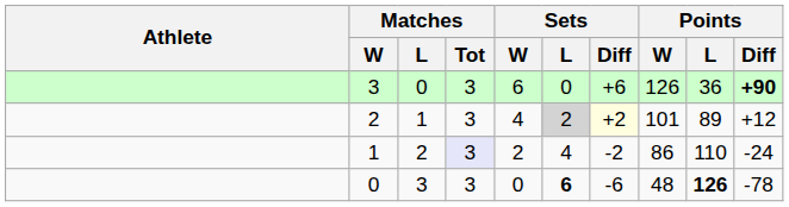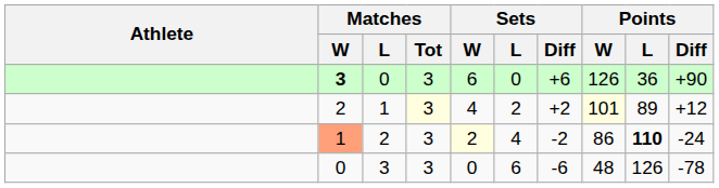row 3 | Matches / W: normal -> bold
row 3 | Points / Diff: bold -> normal
row 4 | Matches / Tot: no background -> lightyellow background
row 4 | Sets / L: lightgrey background -> no background
row 4 | Sets / Diff: lightyellow background -> no background
row 4 | Points / W: no background -> lightyellow background
row 5 | Matches / W: no background -> lightsalmon background
row 5 | Matches / Tot: lavender background -> no background
row 5 | Sets / W: no background -> lightyellow background
row 5 | Points / L: normal -> bold
row 6 | Sets / L: bold -> normal
row 6 | Points / L: bold -> normal
